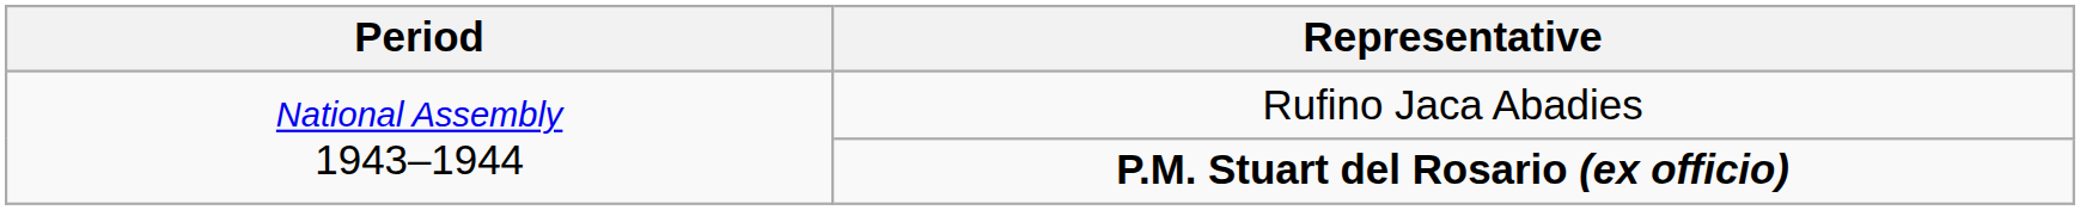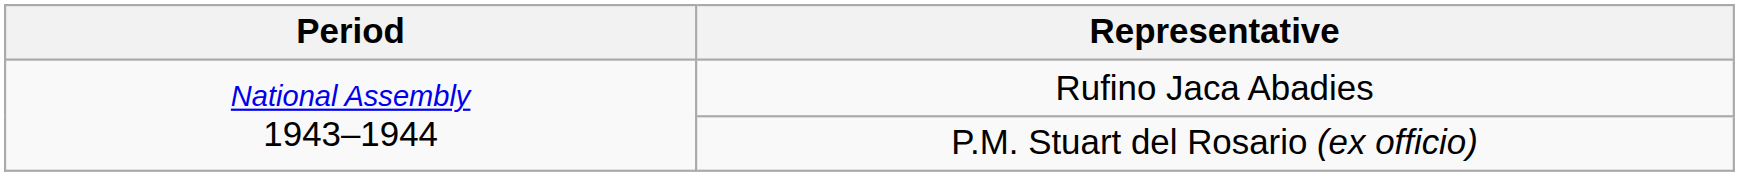P.M. Stuart del Rosario (ex officio) | Representative: bold -> normal
